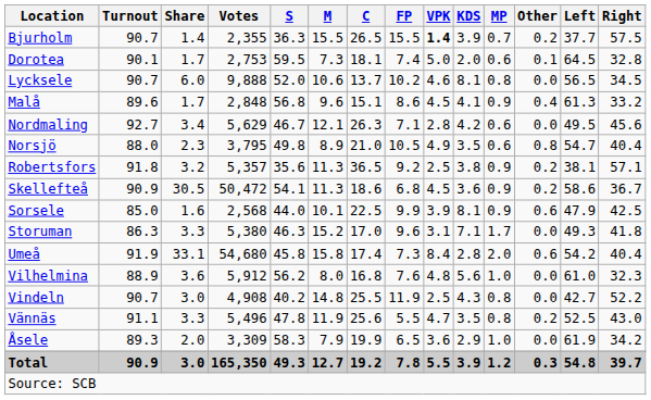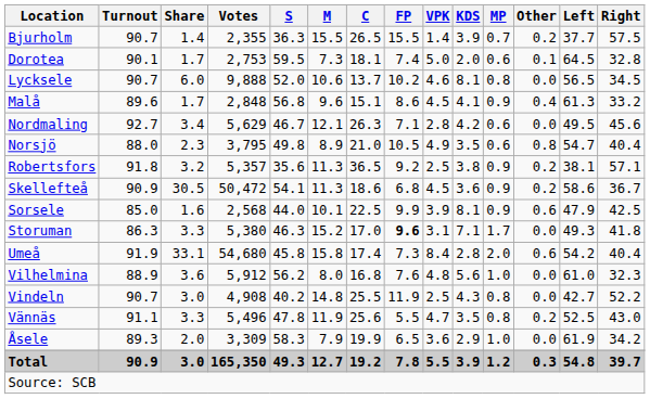Bjurholm | VPK: bold -> normal
Storuman | FP: normal -> bold
